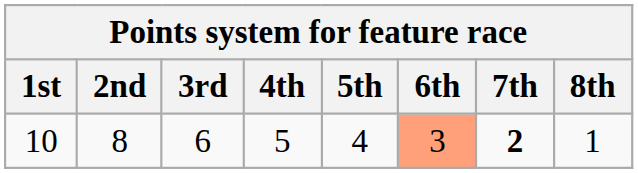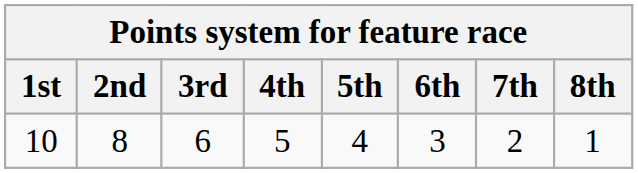10 | 6th: lightsalmon background -> no background
10 | 7th: bold -> normal
